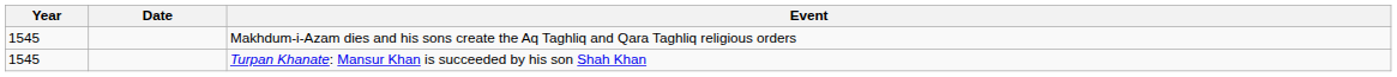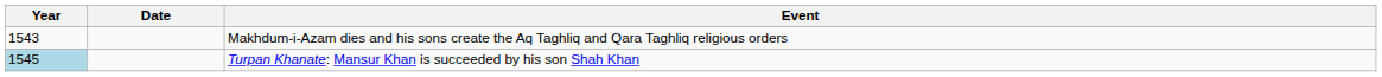row 2 | Year: 1545 -> 1543
row 3 | Year: no background -> lightblue background
